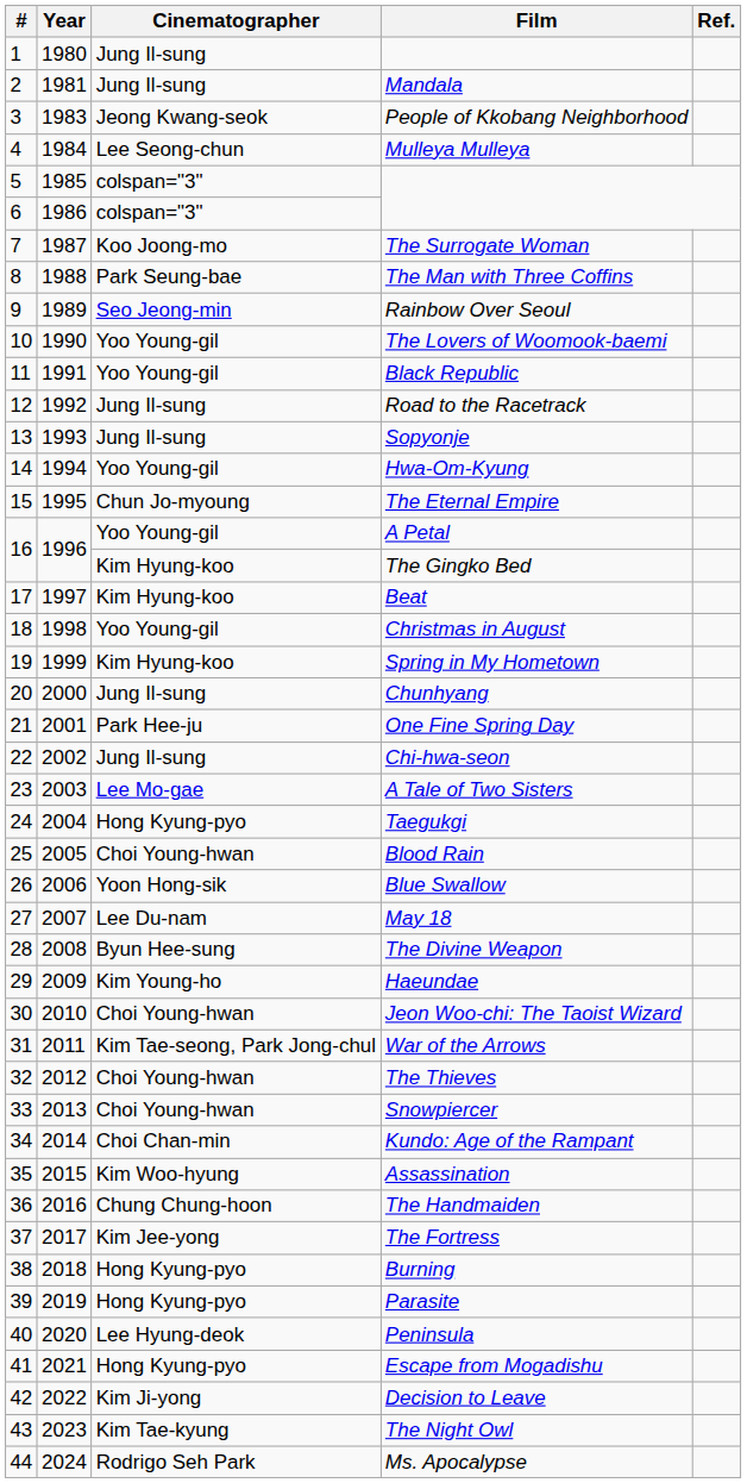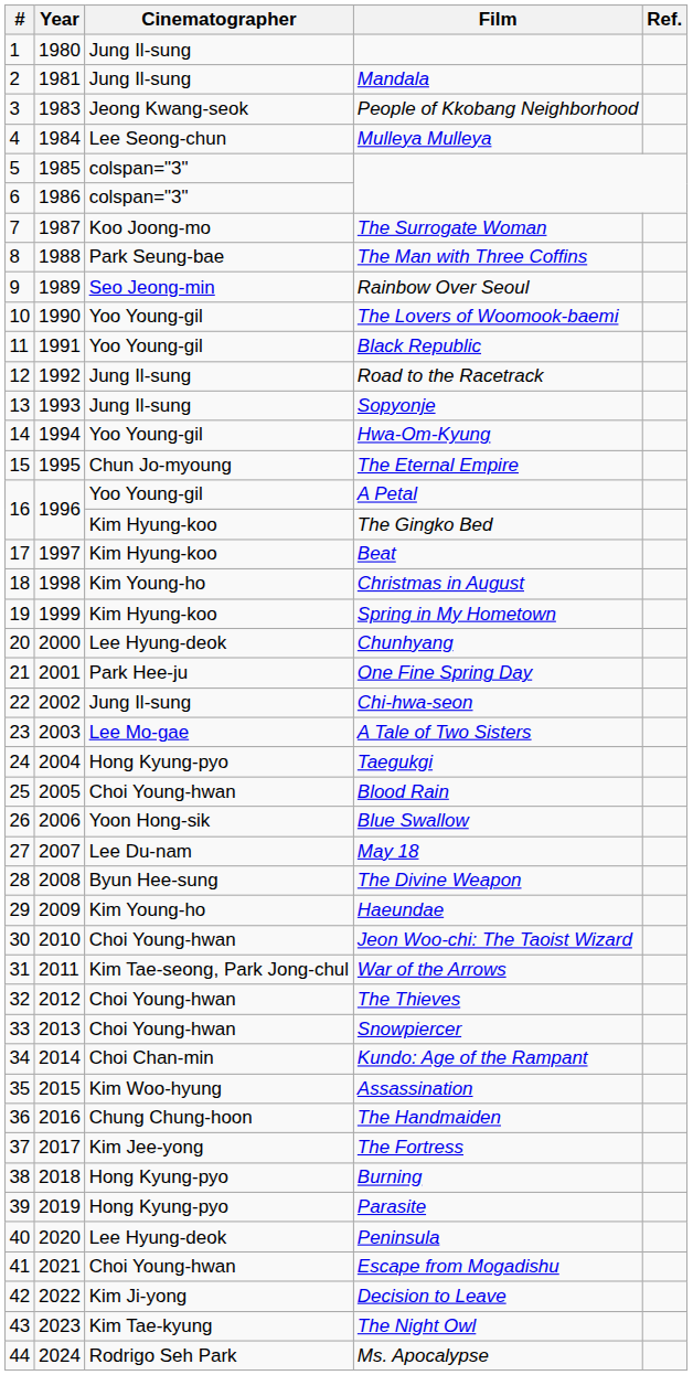Christmas in August | Cinematographer: Yoo Young-gil -> Kim Young-ho
Chunhyang | Cinematographer: Jung Il-sung -> Lee Hyung-deok
Escape from Mogadishu | Cinematographer: Hong Kyung-pyo -> Choi Young-hwan
